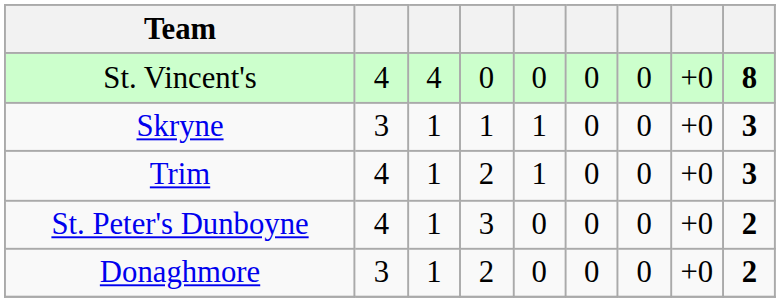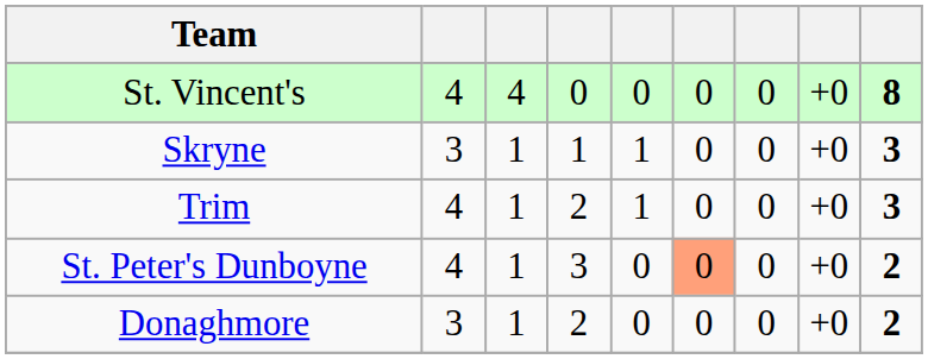St. Peter's Dunboyne | column 6: no background -> lightsalmon background
